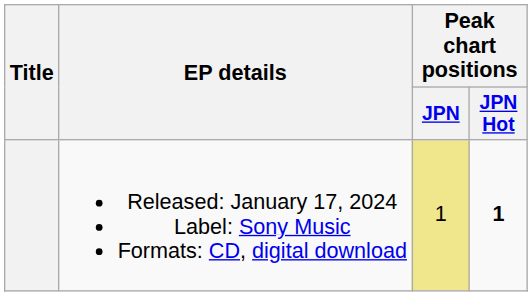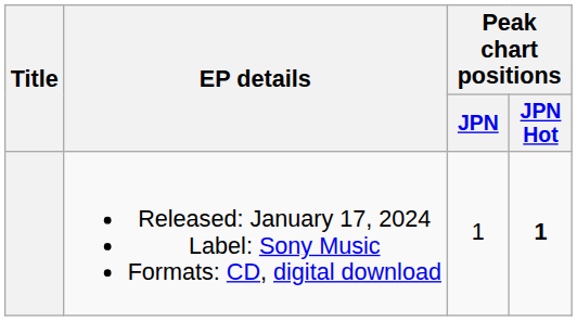row 3 | Peak chart positions / JPN: khaki background -> no background
